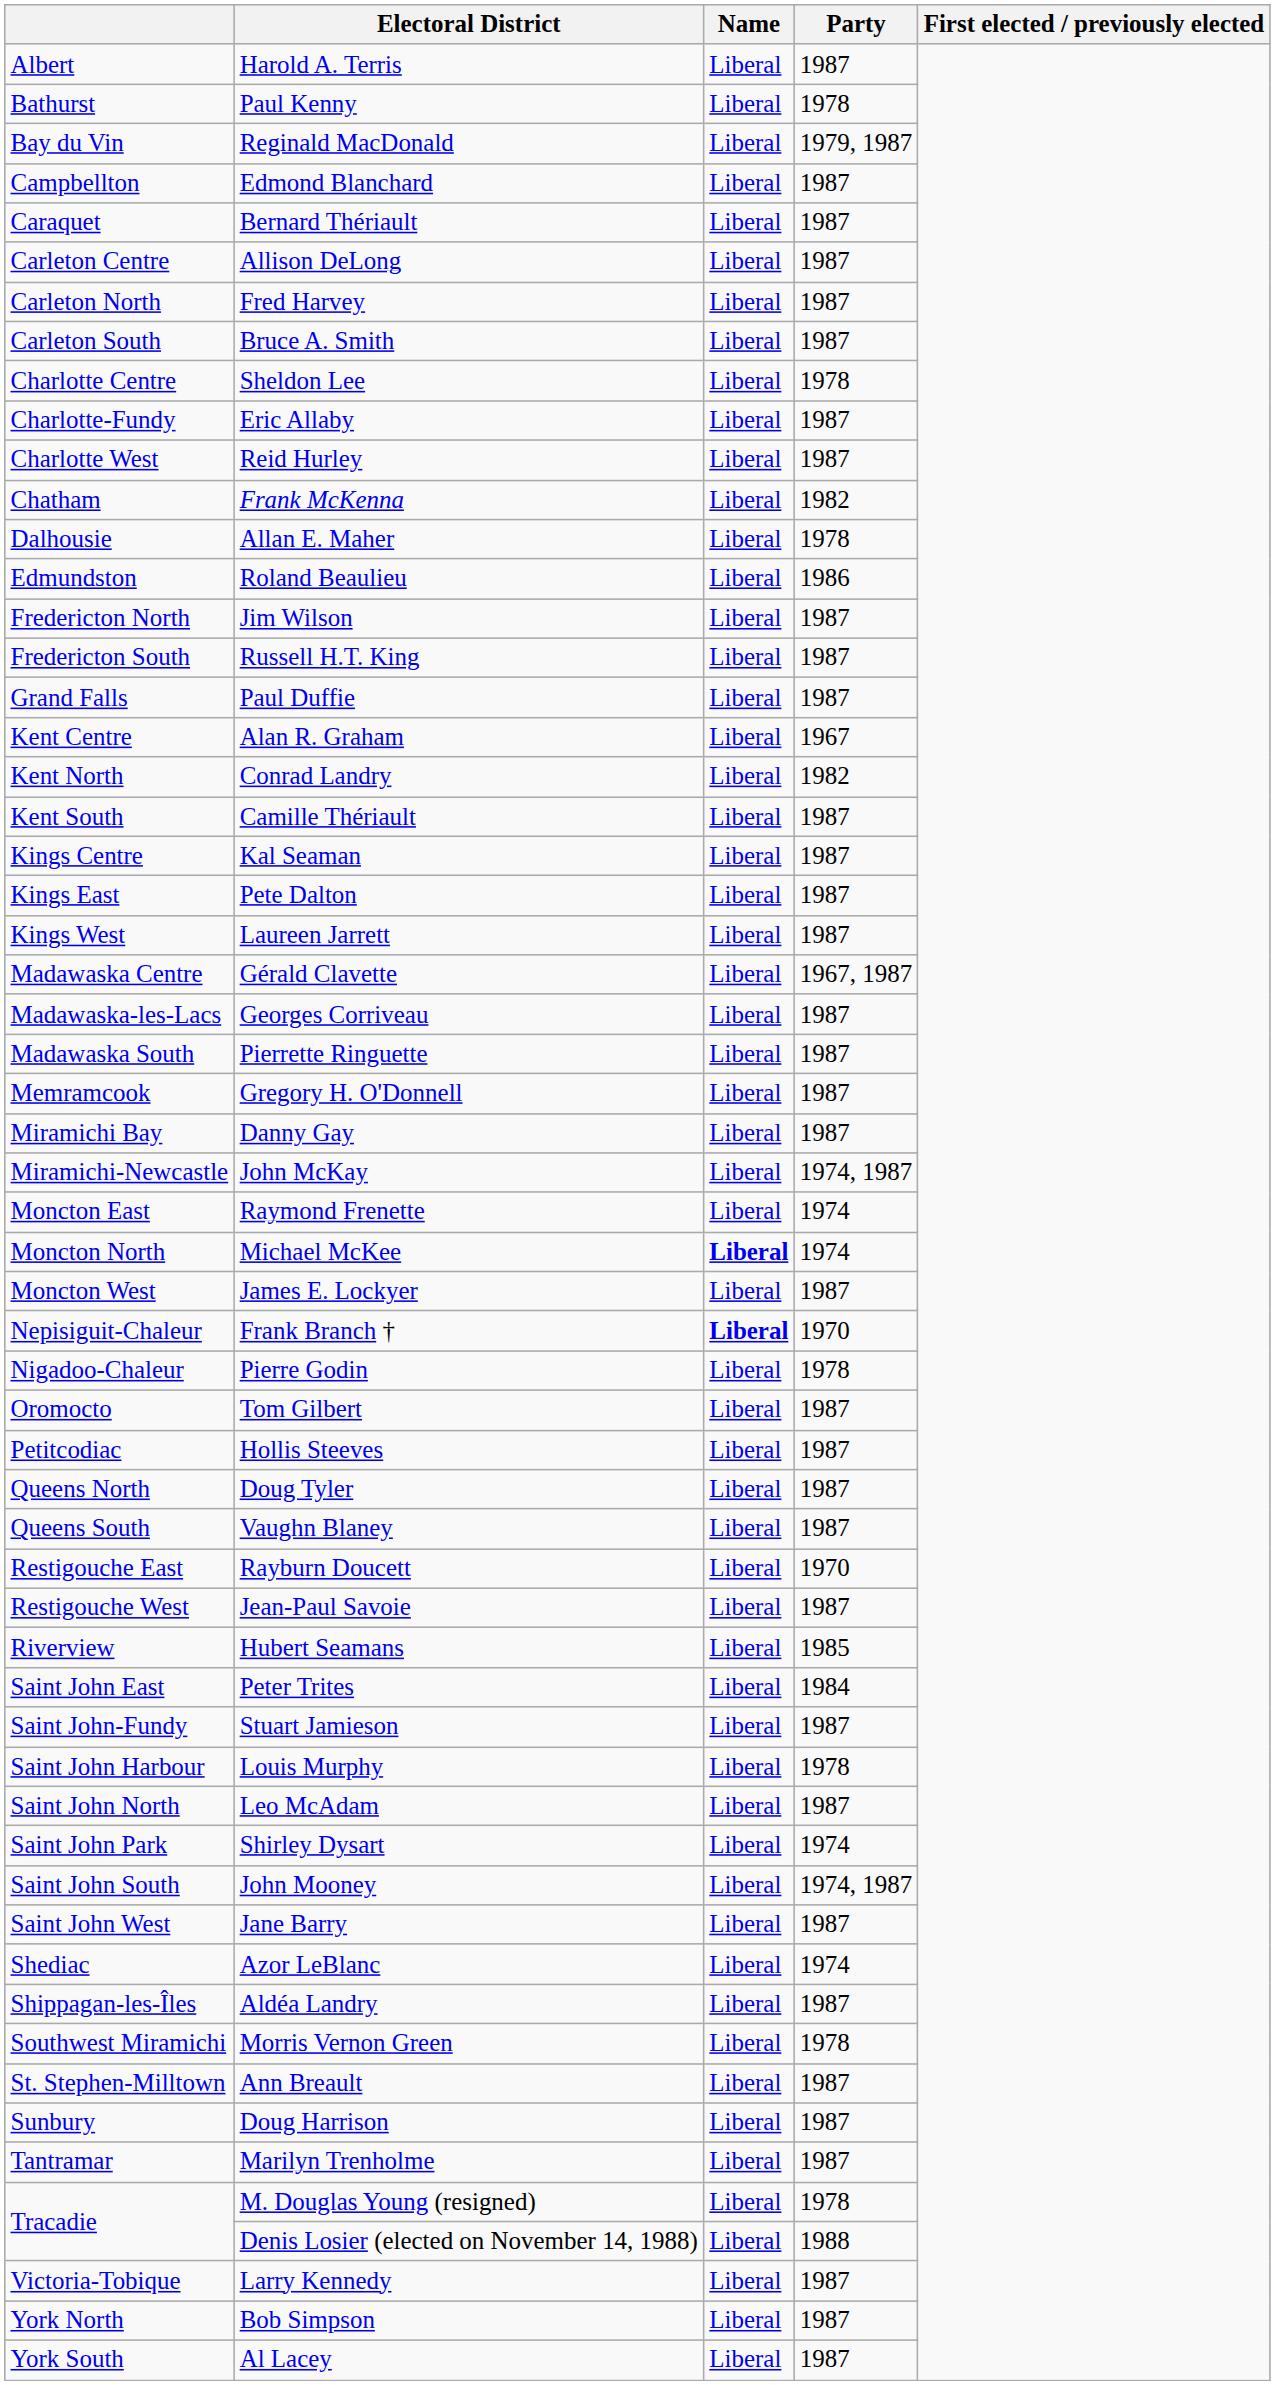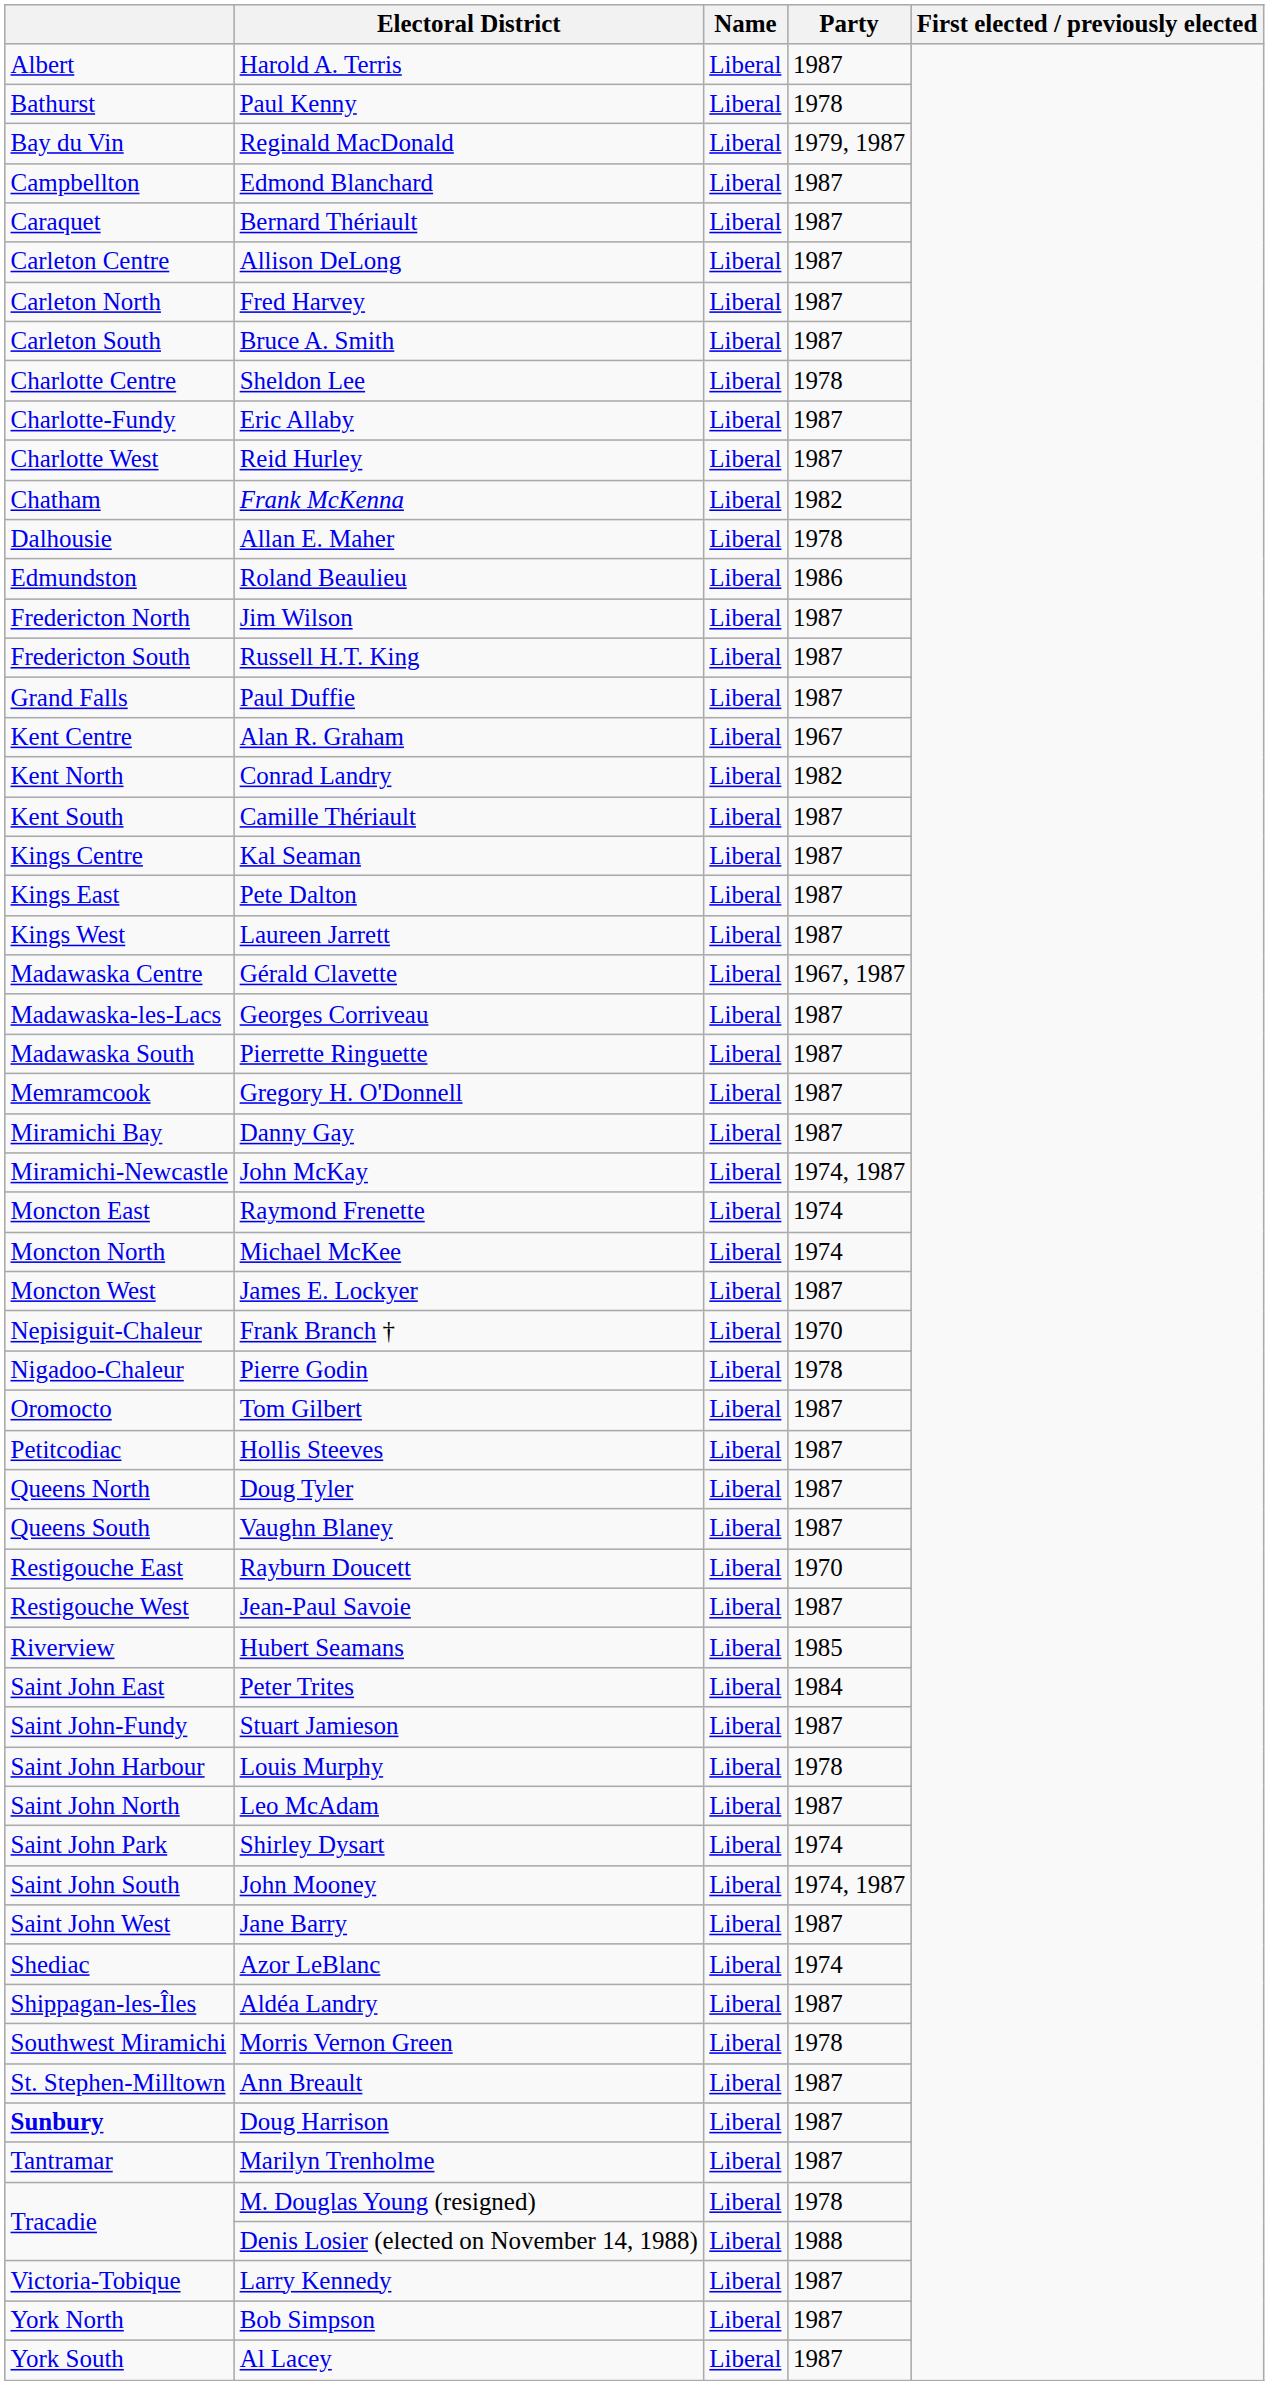Michael McKee | Name: bold -> normal
Frank Branch † | Name: bold -> normal
Doug Harrison | column 1: normal -> bold
